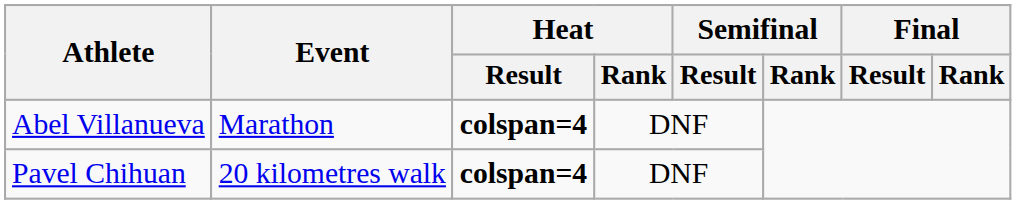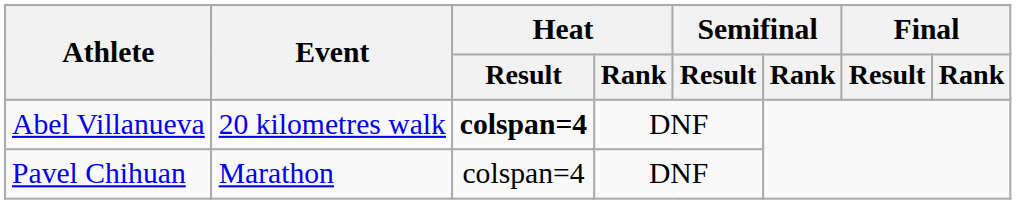Abel Villanueva | Event: Marathon -> 20 kilometres walk
Pavel Chihuan | Event: 20 kilometres walk -> Marathon
Pavel Chihuan | Heat / Result: bold -> normal
